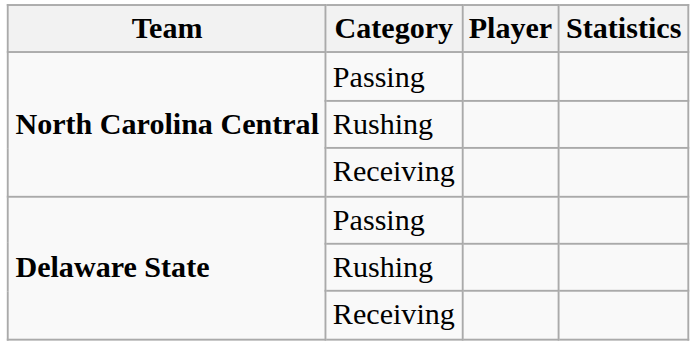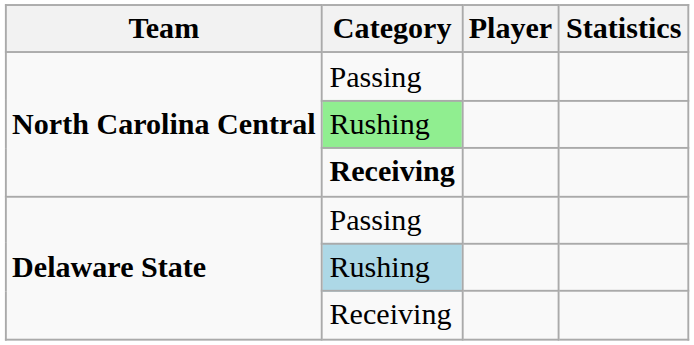North Carolina Central / Rushing | Category: no background -> lightgreen background
North Carolina Central / Receiving | Category: normal -> bold
Delaware State / Rushing | Category: no background -> lightblue background
